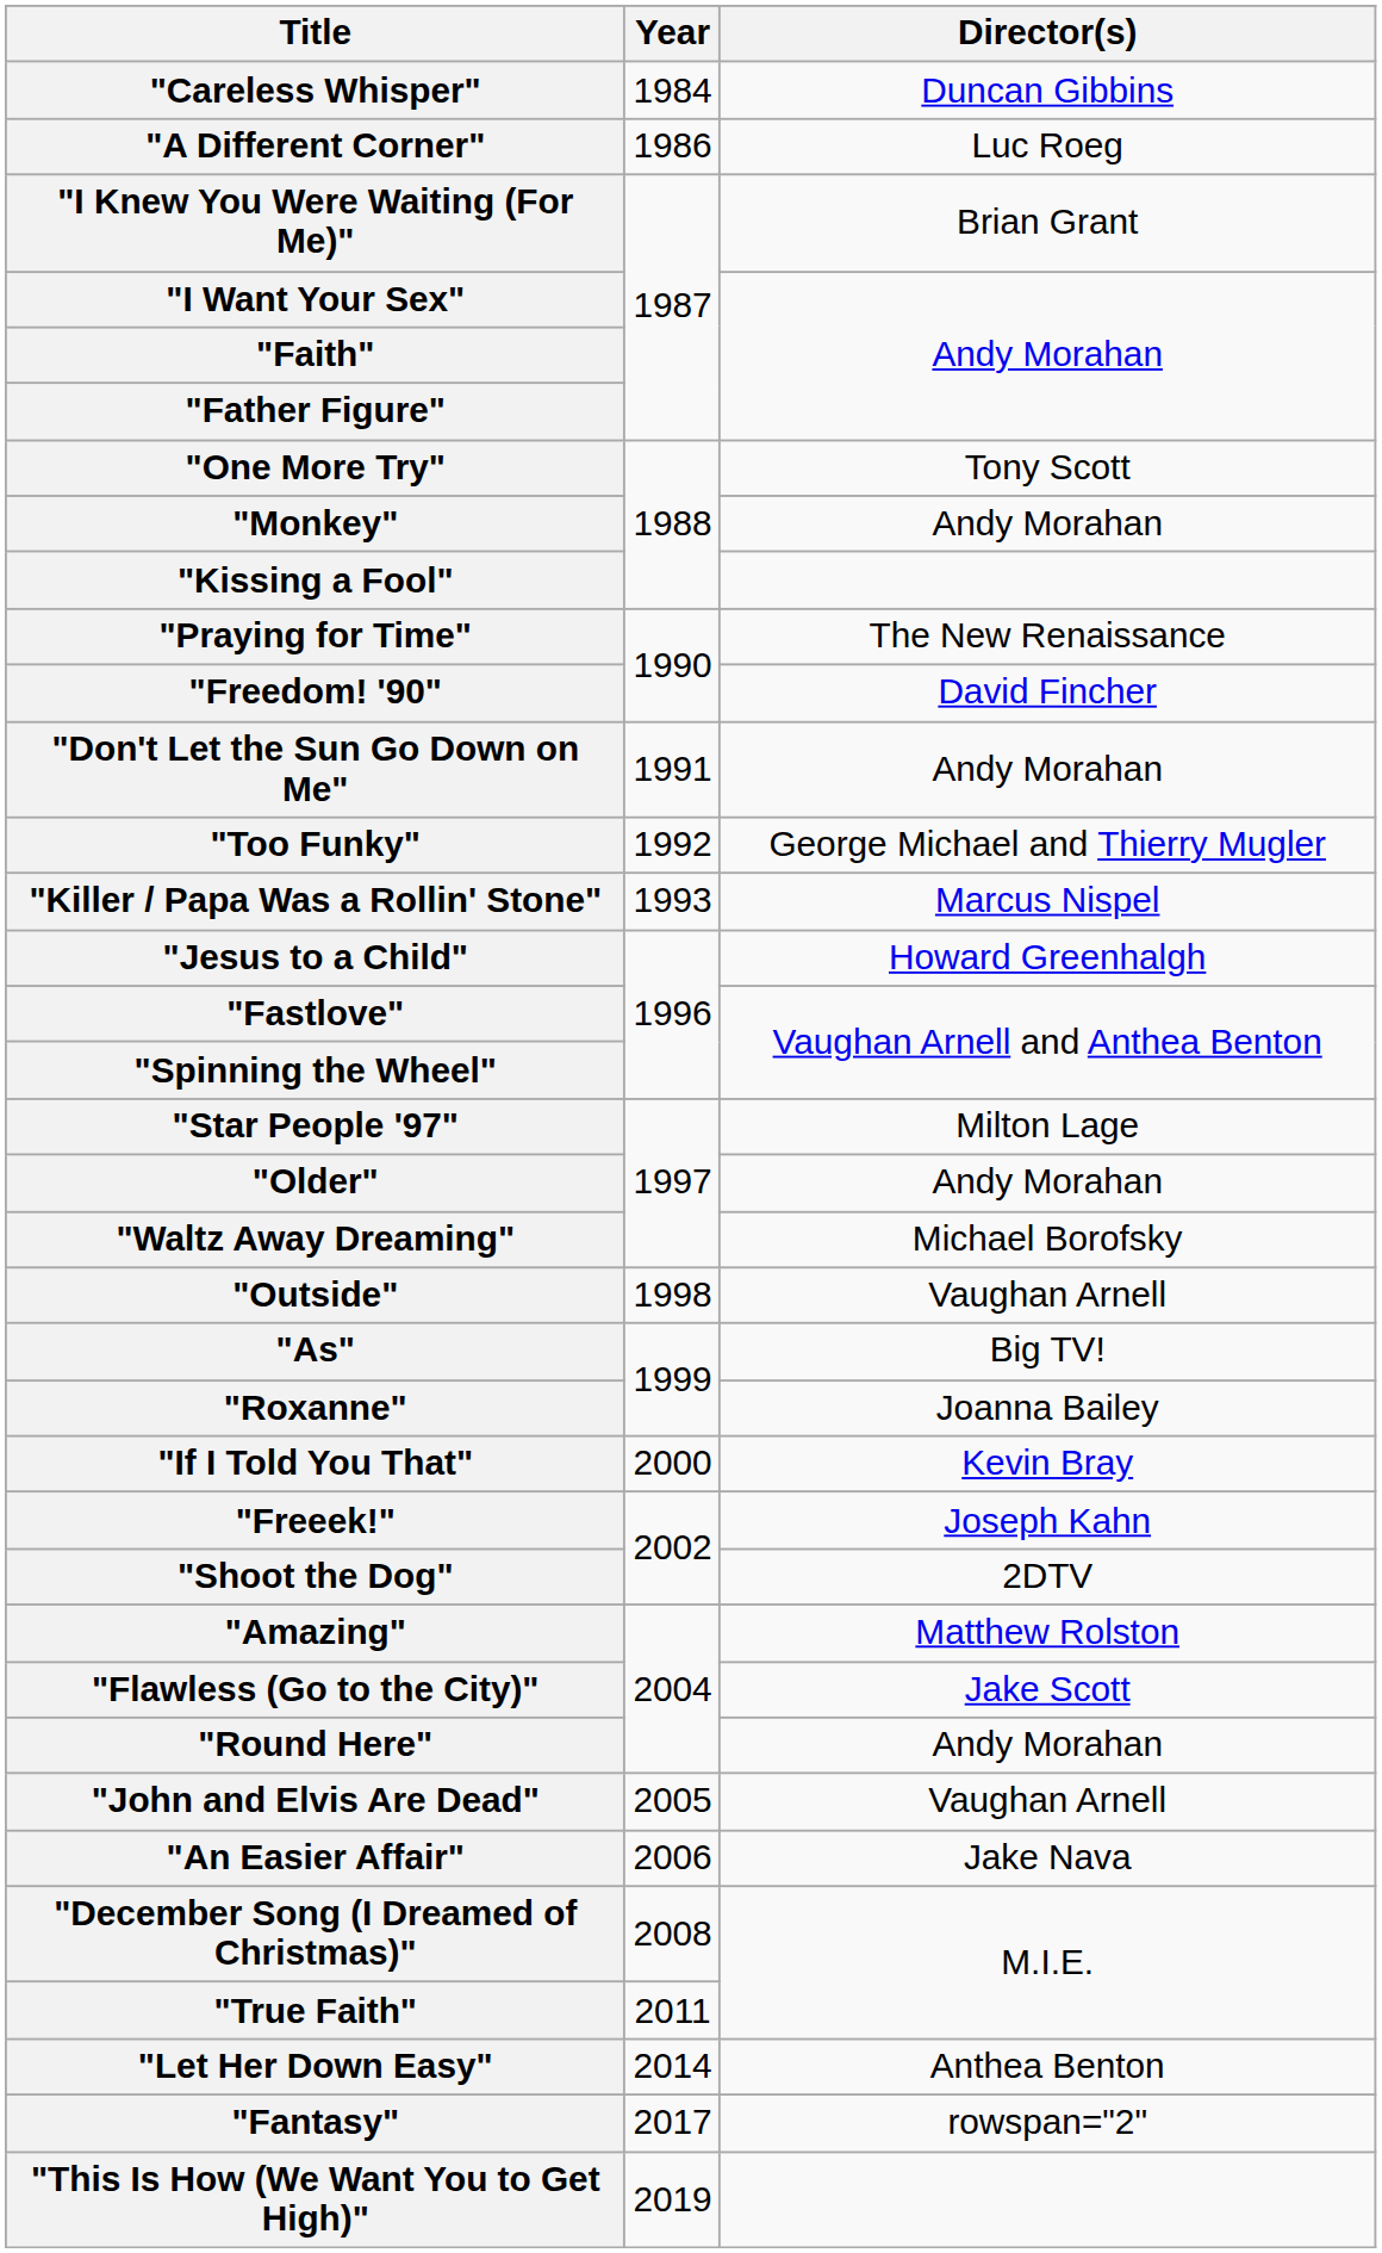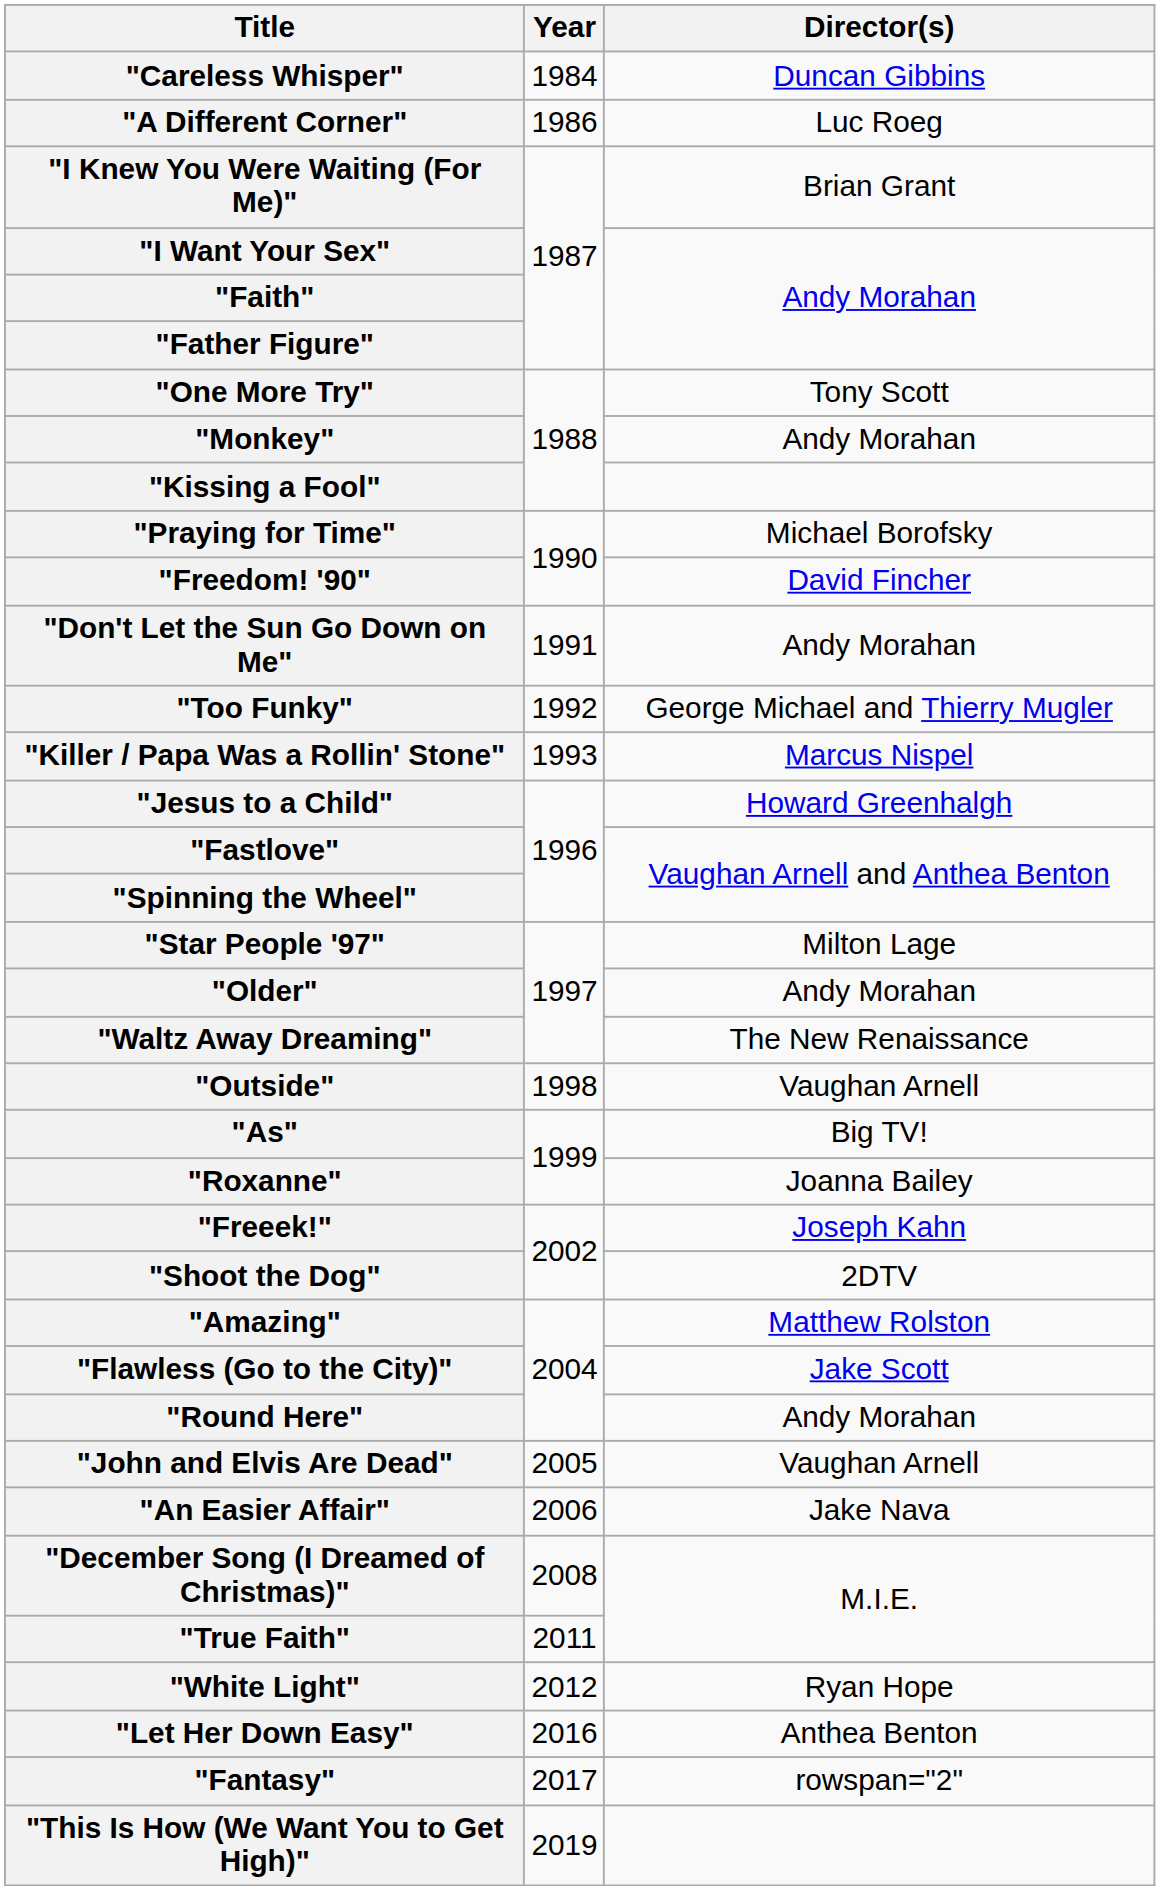"Praying for Time" | Director(s): The New Renaissance -> Michael Borofsky
"Waltz Away Dreaming" | Director(s): Michael Borofsky -> The New Renaissance
- row: "If I Told You That" | 2000 | Kevin Bray
+ row: "White Light" | 2012 | Ryan Hope
"Let Her Down Easy" | Year: 2014 -> 2016
